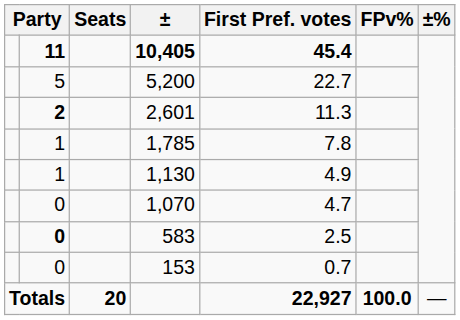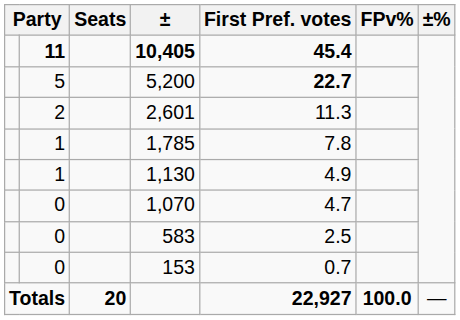5,200 | First Pref. votes: normal -> bold
2,601 | column 2: bold -> normal
583 | column 2: bold -> normal
